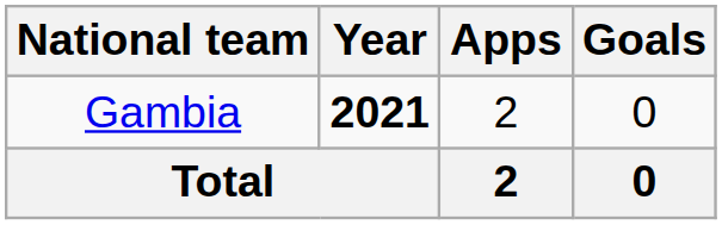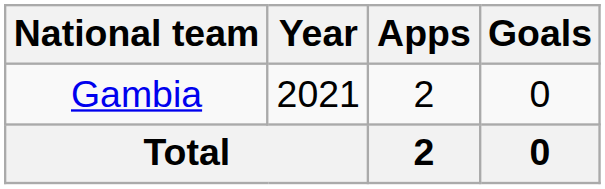Gambia | Year: bold -> normal
